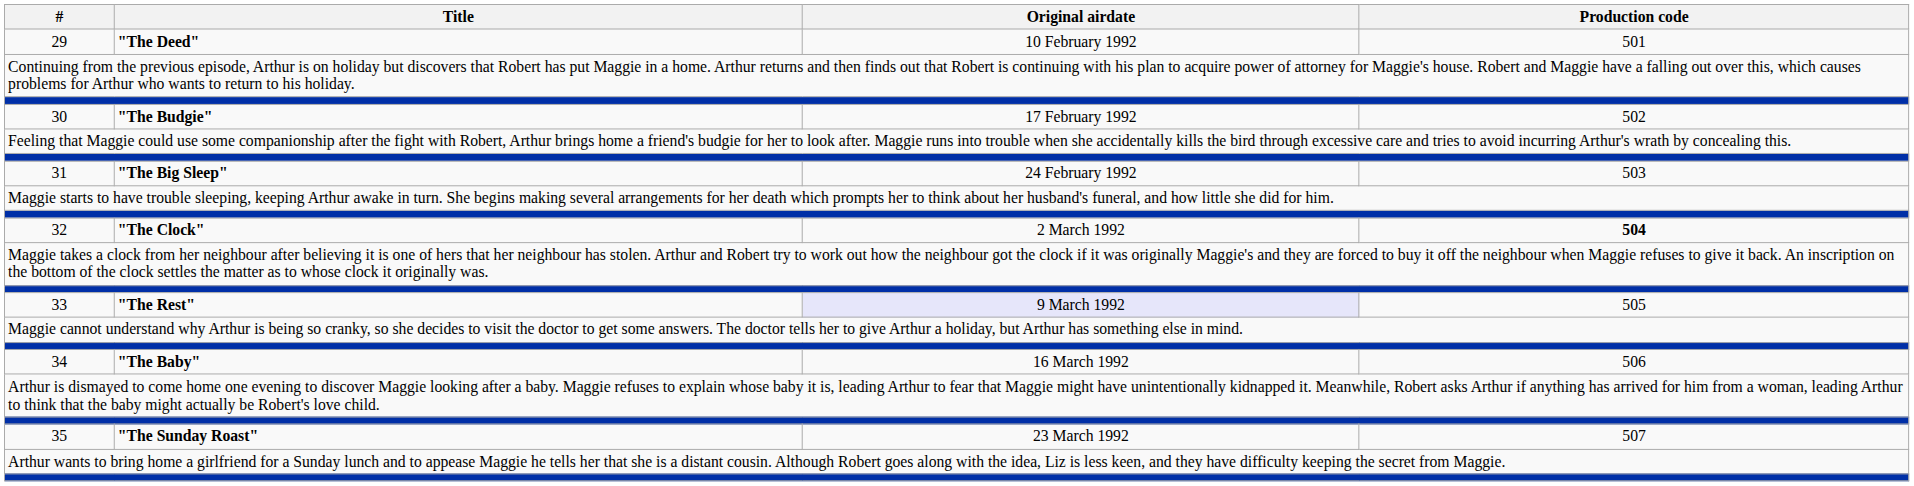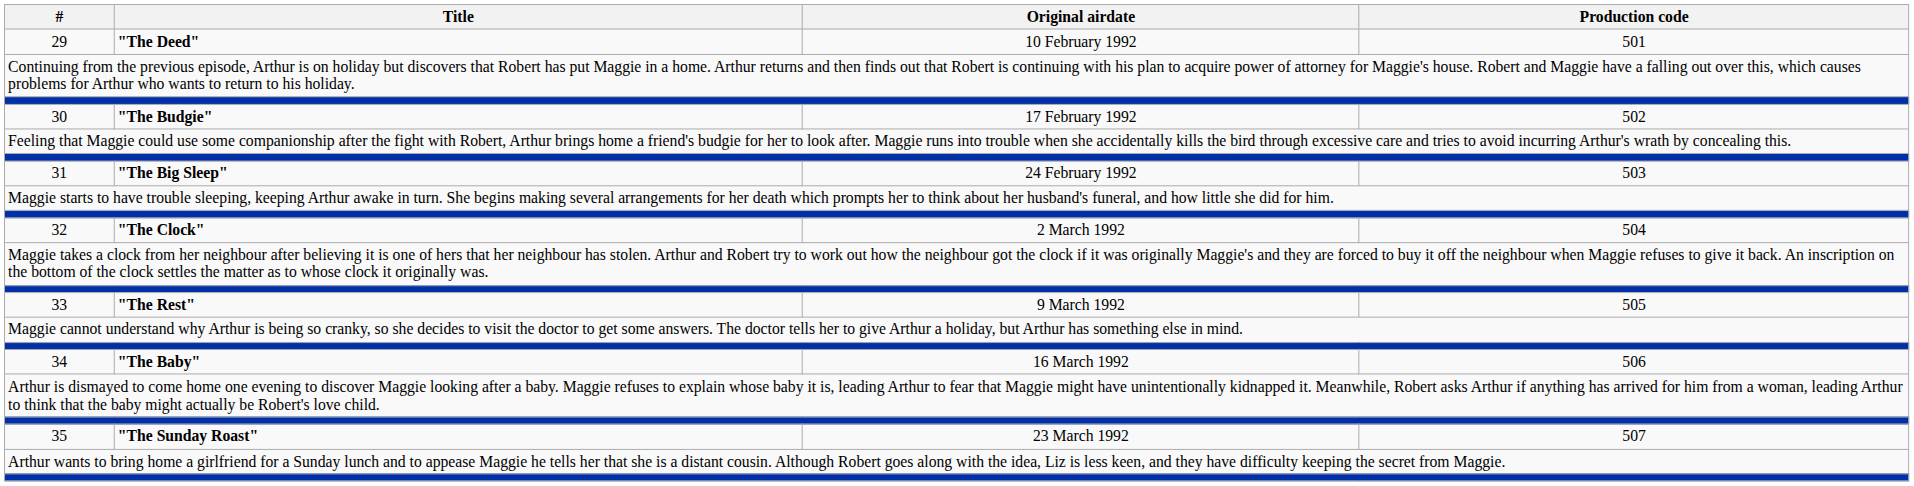32 | Production code: bold -> normal
33 | Original airdate: lavender background -> no background
